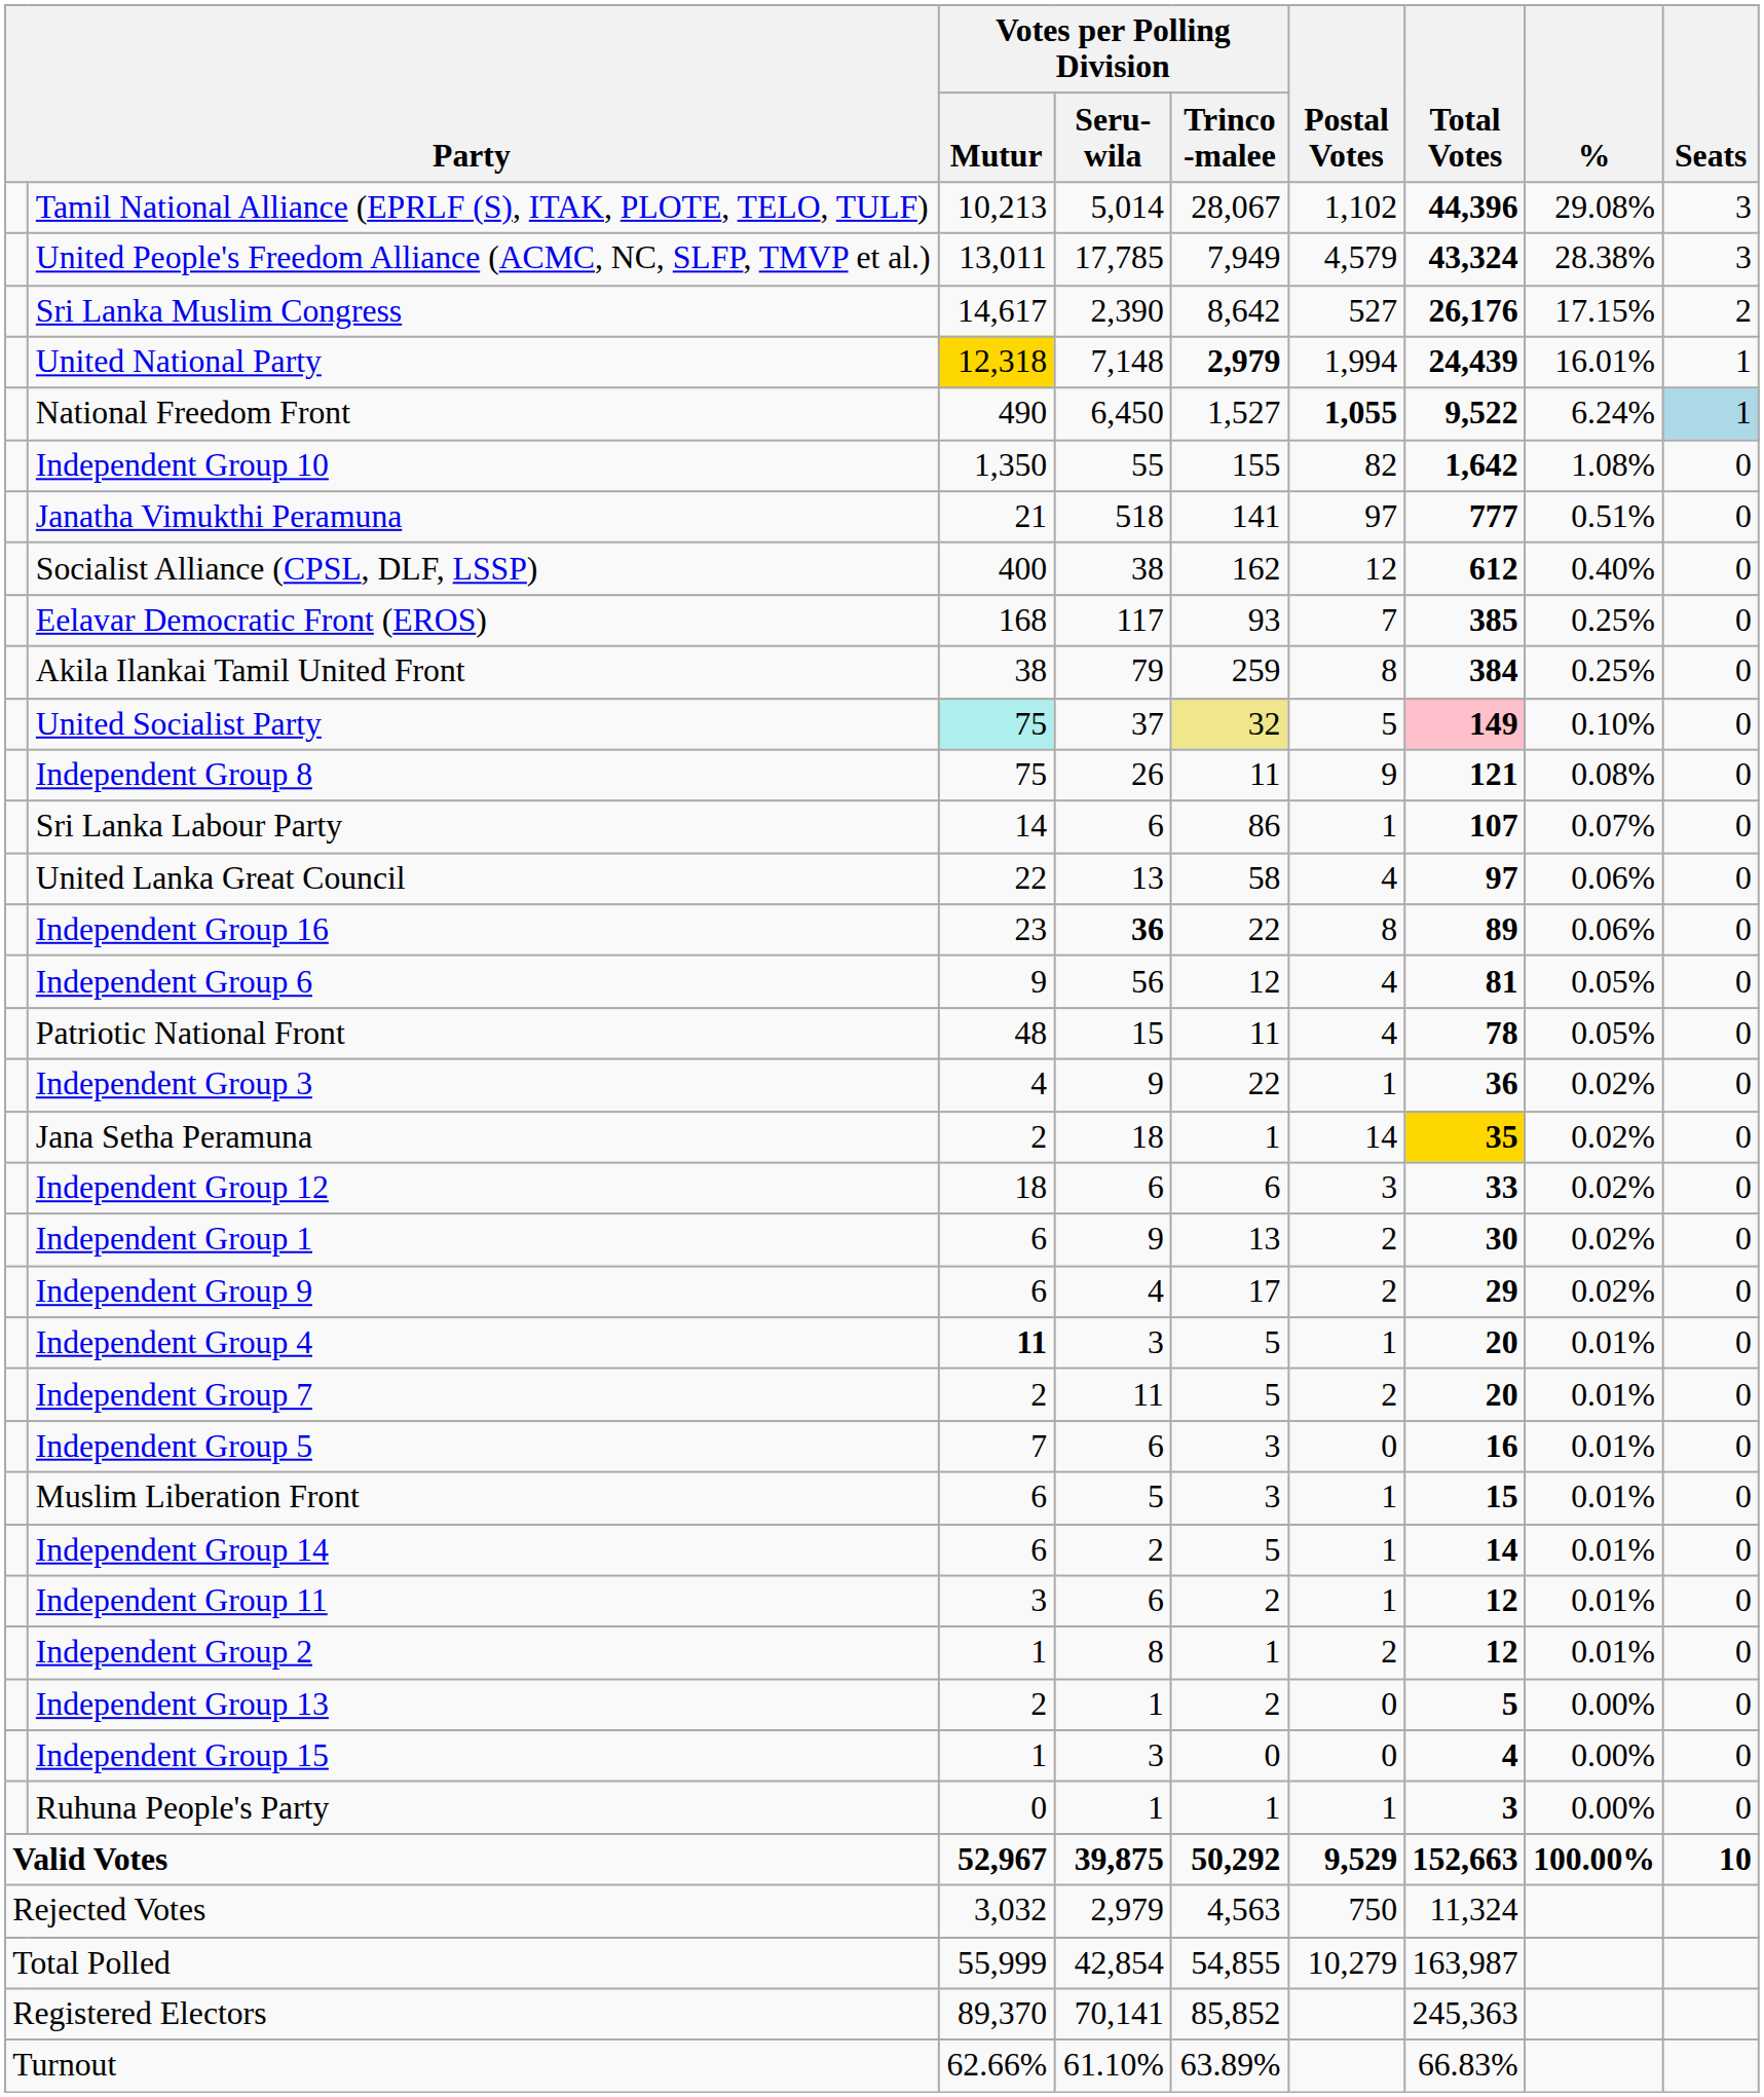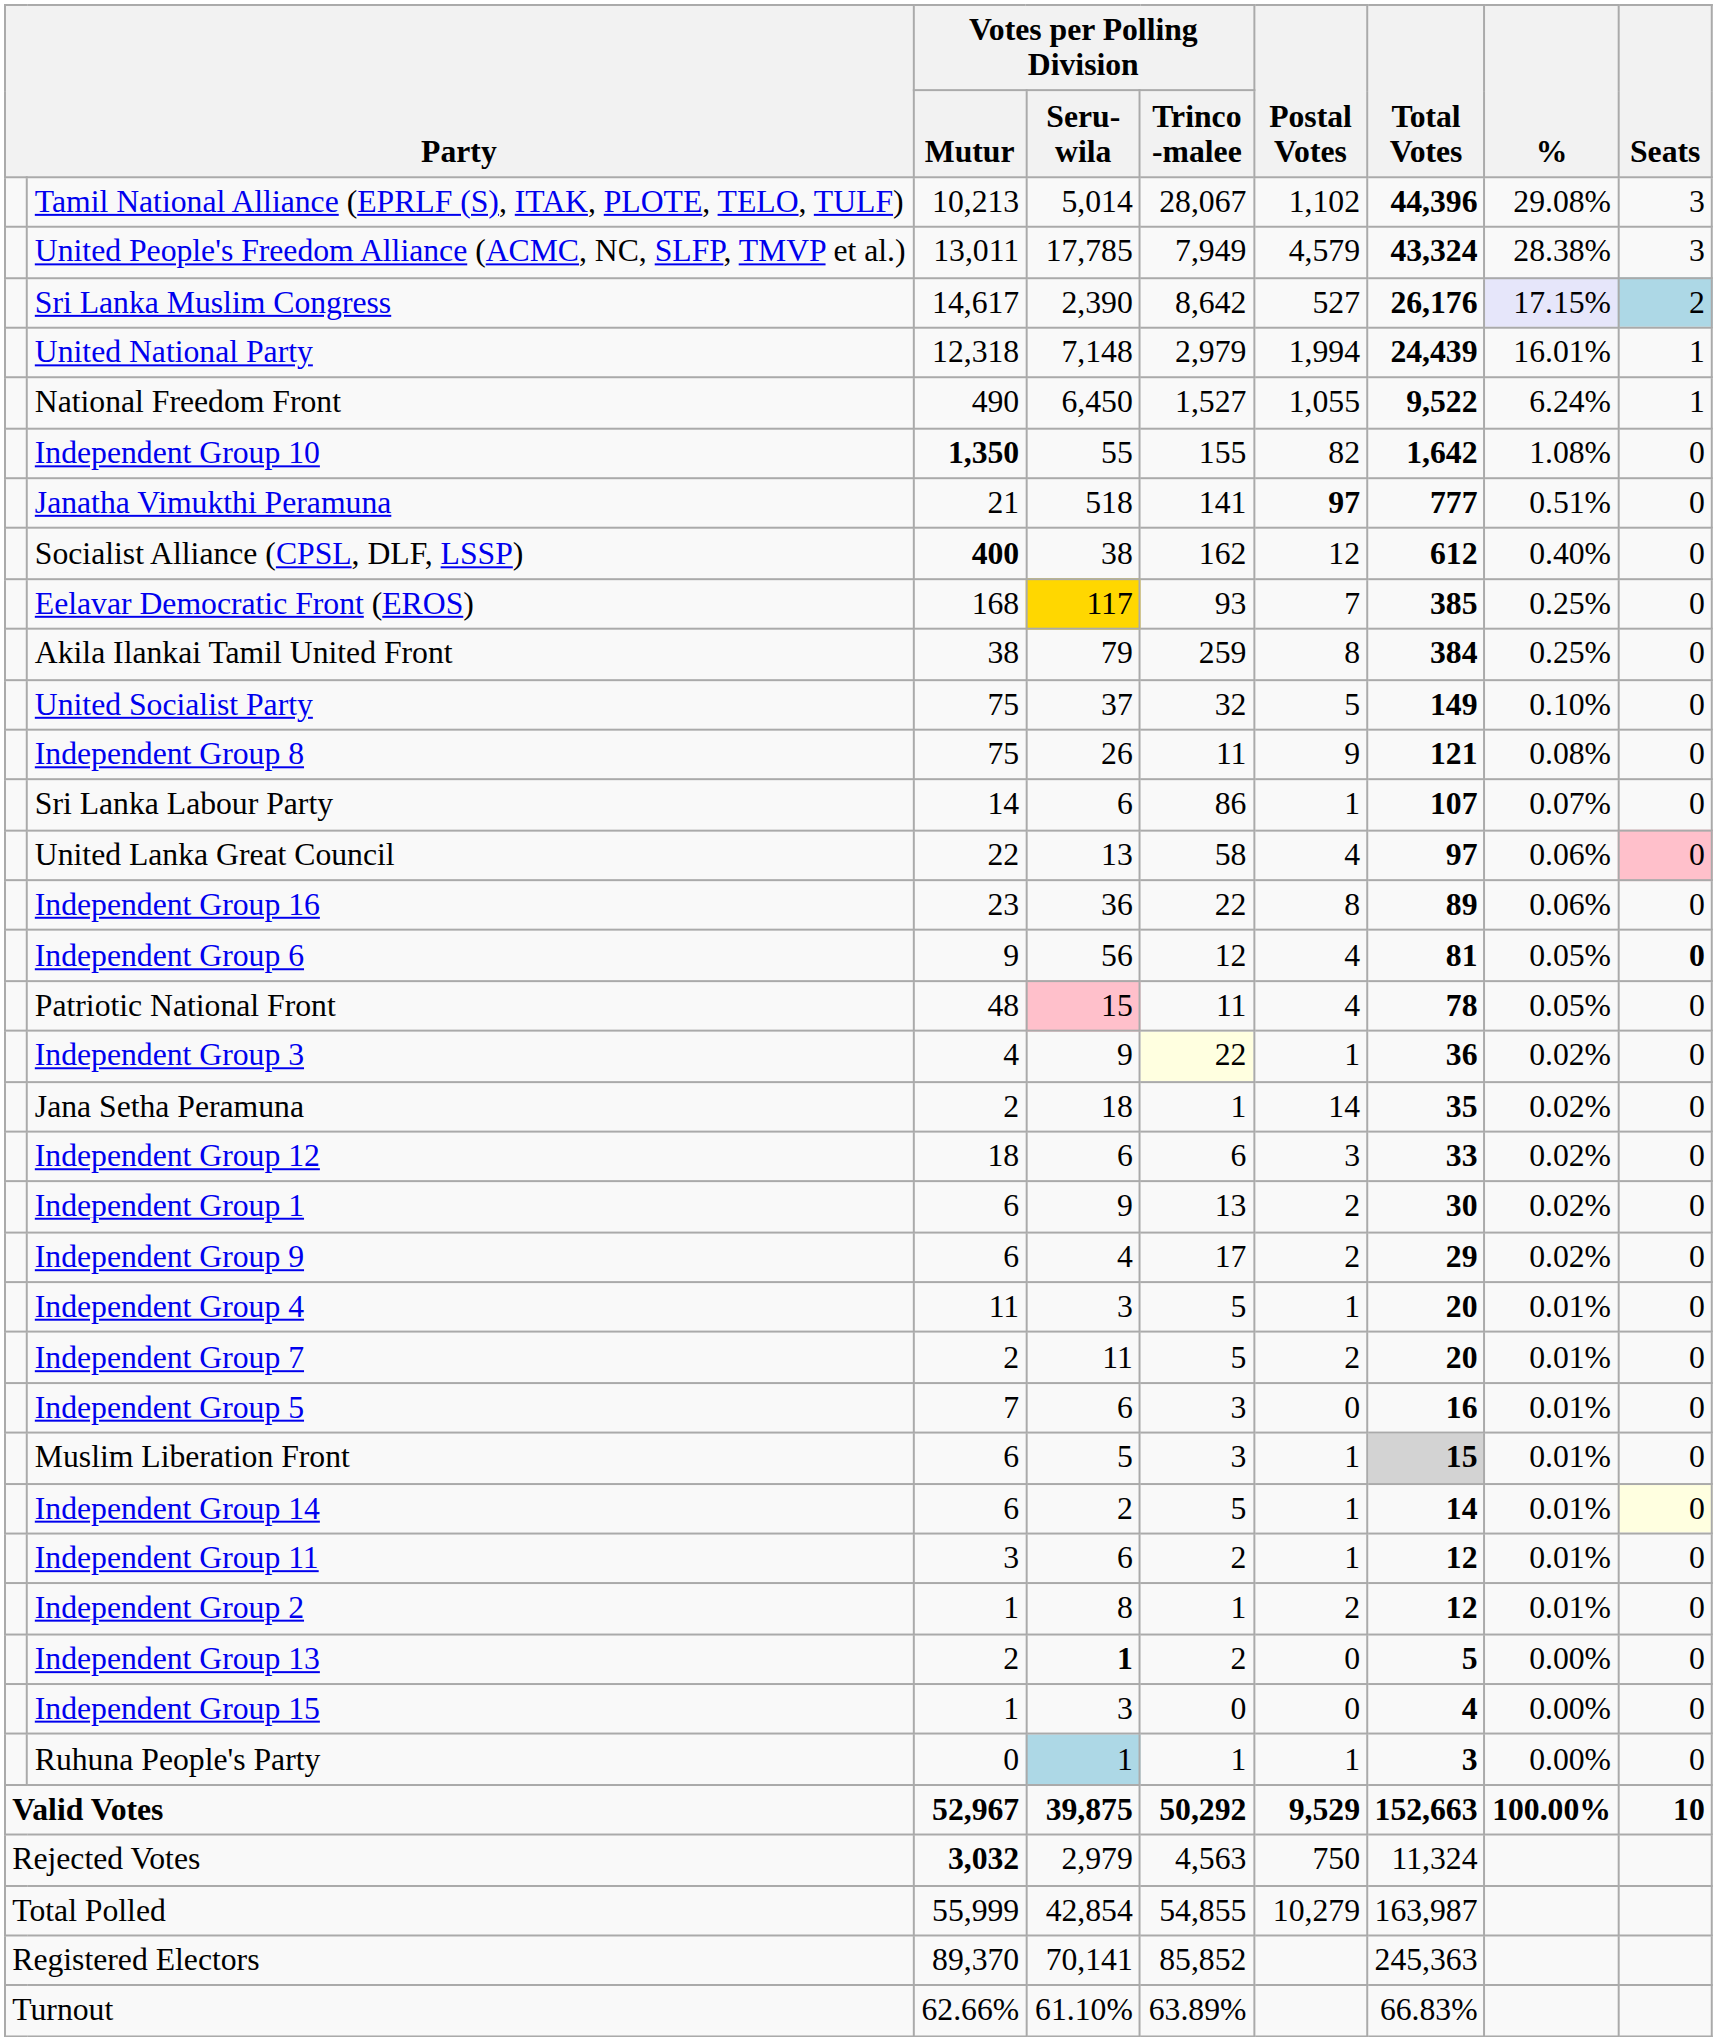Sri Lanka Muslim Congress | %: no background -> lavender background
Sri Lanka Muslim Congress | Seats: no background -> lightblue background
United National Party | Votes per Polling Division / Mutur: gold background -> no background
United National Party | Votes per Polling Division / Trinco -malee: bold -> normal
National Freedom Front | Postal Votes: bold -> normal
National Freedom Front | Seats: lightblue background -> no background
Independent Group 10 | Votes per Polling Division / Mutur: normal -> bold
Janatha Vimukthi Peramuna | Postal Votes: normal -> bold
Socialist Alliance (CPSL, DLF, LSSP) | Votes per Polling Division / Mutur: normal -> bold
Eelavar Democratic Front (EROS) | Votes per Polling Division / Seru- wila: no background -> gold background
United Socialist Party | Votes per Polling Division / Mutur: paleturquoise background -> no background
United Socialist Party | Votes per Polling Division / Trinco -malee: khaki background -> no background
United Socialist Party | Total Votes: pink background -> no background
United Lanka Great Council | Seats: no background -> pink background
Independent Group 16 | Votes per Polling Division / Seru- wila: bold -> normal
Independent Group 6 | Seats: normal -> bold
Patriotic National Front | Votes per Polling Division / Seru- wila: no background -> pink background
Independent Group 3 | Votes per Polling Division / Trinco -malee: no background -> lightyellow background
Jana Setha Peramuna | Total Votes: gold background -> no background
Independent Group 4 | Votes per Polling Division / Mutur: bold -> normal
Muslim Liberation Front | Total Votes: no background -> lightgrey background
Independent Group 14 | Seats: no background -> lightyellow background
Independent Group 13 | Votes per Polling Division / Seru- wila: normal -> bold
Ruhuna People's Party | Votes per Polling Division / Seru- wila: no background -> lightblue background
Rejected Votes | Votes per Polling Division / Mutur: normal -> bold
